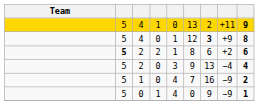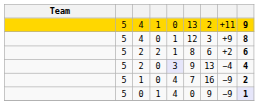row 3 | column 7: bold -> normal
row 4 | column 2: bold -> normal
row 5 | column 5: no background -> lavender background
row 7 | column 9: no background -> lavender background
